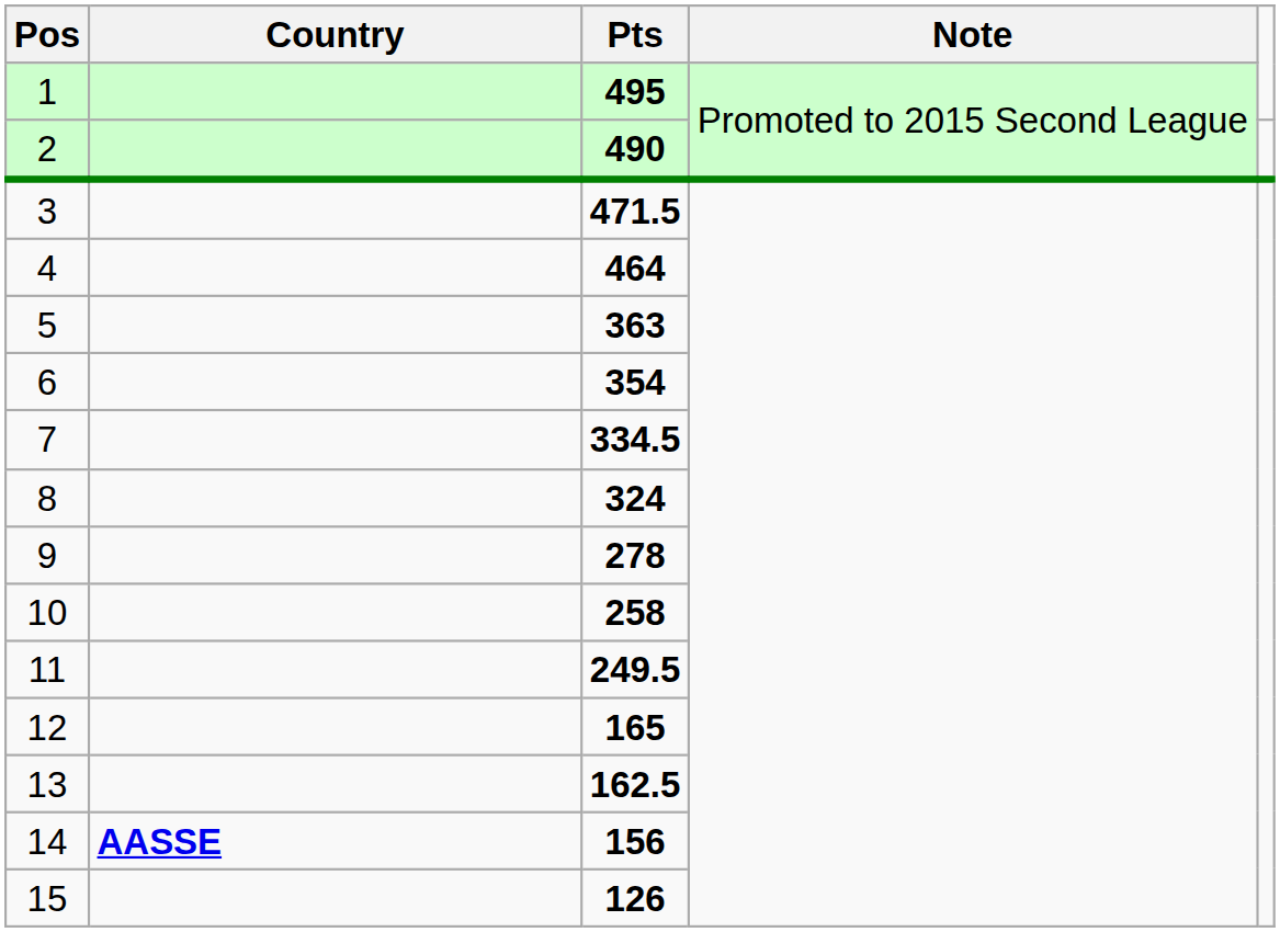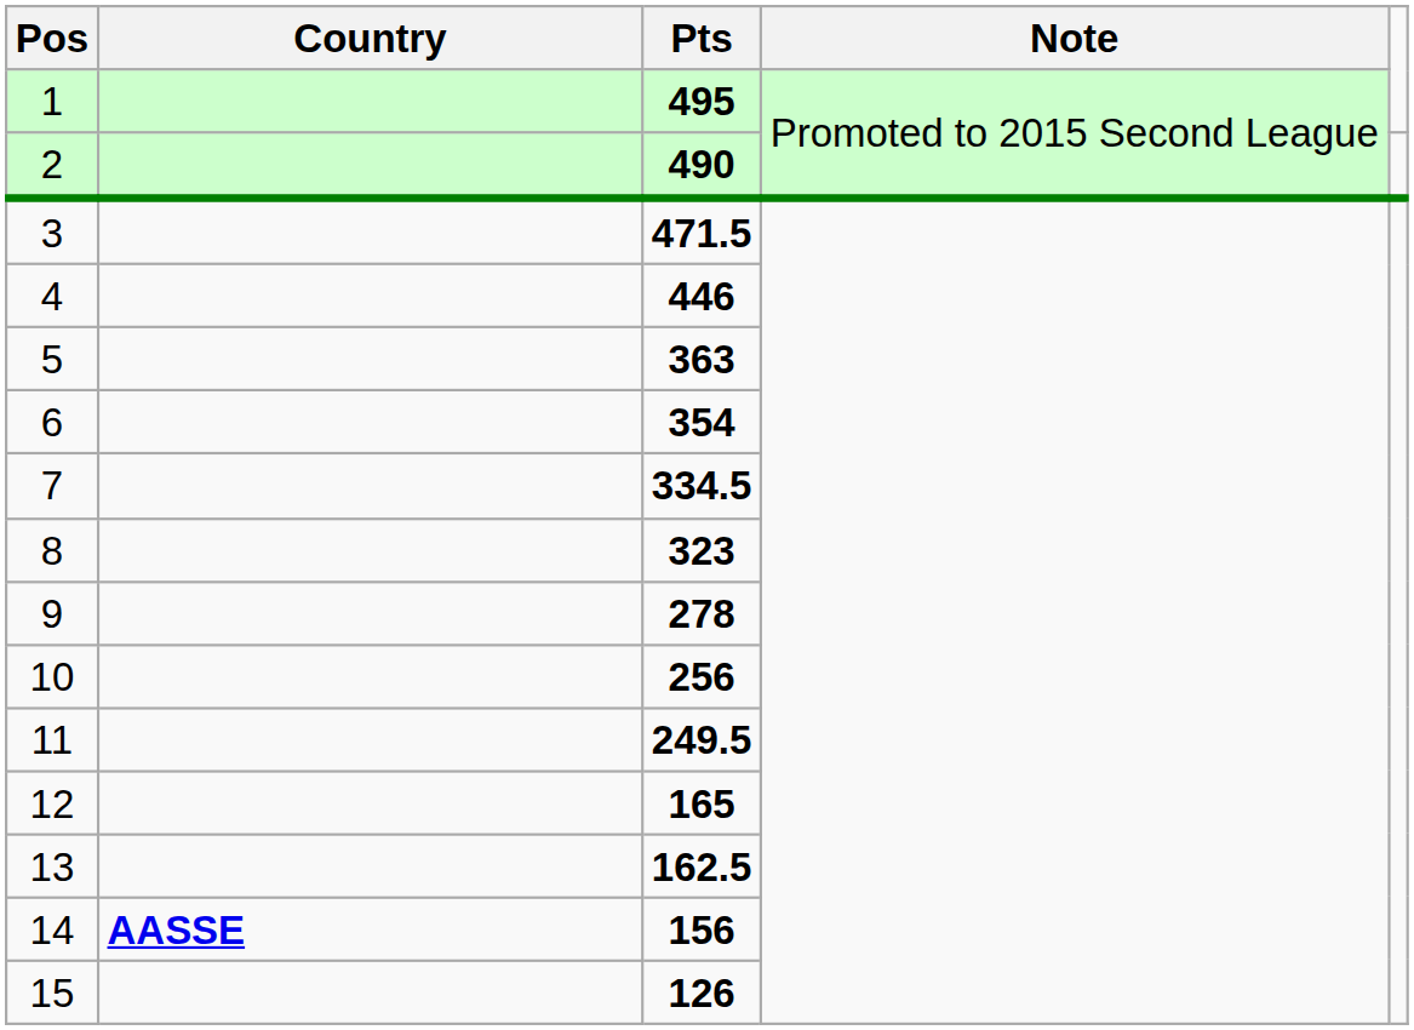4 | Pts: 464 -> 446
8 | Pts: 324 -> 323
10 | Pts: 258 -> 256
